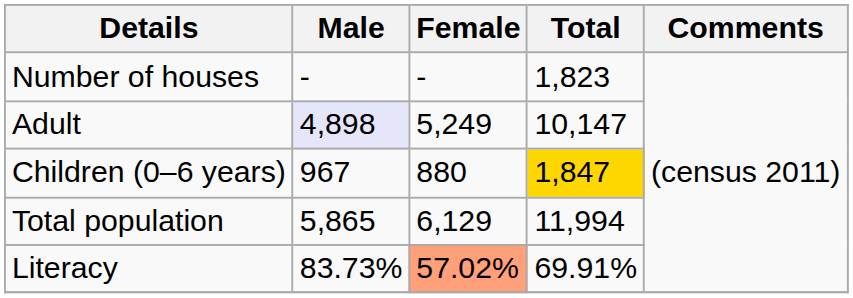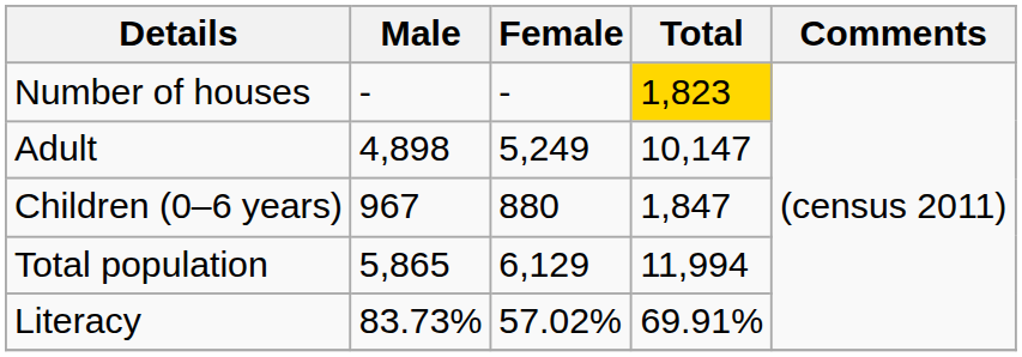Number of houses | Total: no background -> gold background
Adult | Male: lavender background -> no background
Children (0–6 years) | Total: gold background -> no background
Literacy | Female: lightsalmon background -> no background
